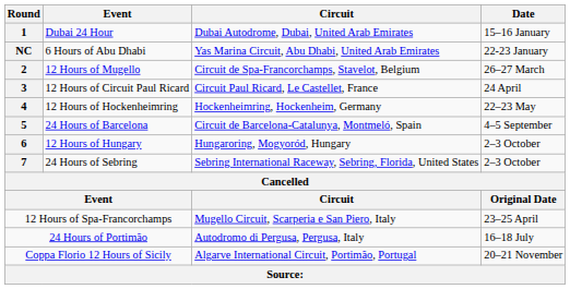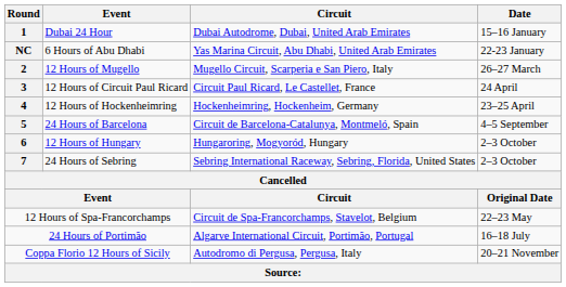12 Hours of Mugello | Circuit: Circuit de Spa-Francorchamps, Stavelot, Belgium -> Mugello Circuit, Scarperia e San Piero, Italy
12 Hours of Hockenheimring | Date: 22–23 May -> 23–25 April
12 Hours of Spa-Francorchamps | Circuit: Mugello Circuit, Scarperia e San Piero, Italy -> Circuit de Spa-Francorchamps, Stavelot, Belgium
12 Hours of Spa-Francorchamps | Date: 23–25 April -> 22–23 May
24 Hours of Portimão | Circuit: Autodromo di Pergusa, Pergusa, Italy -> Algarve International Circuit, Portimão, Portugal
Coppa Florio 12 Hours of Sicily | Circuit: Algarve International Circuit, Portimão, Portugal -> Autodromo di Pergusa, Pergusa, Italy
